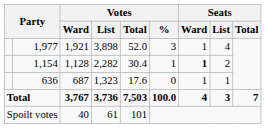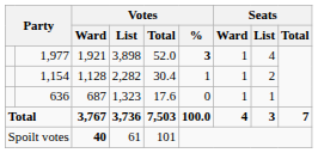1,977 | Votes / %: normal -> bold
1,154 | Seats / Ward: bold -> normal
Spoilt votes | Votes / Ward: normal -> bold
